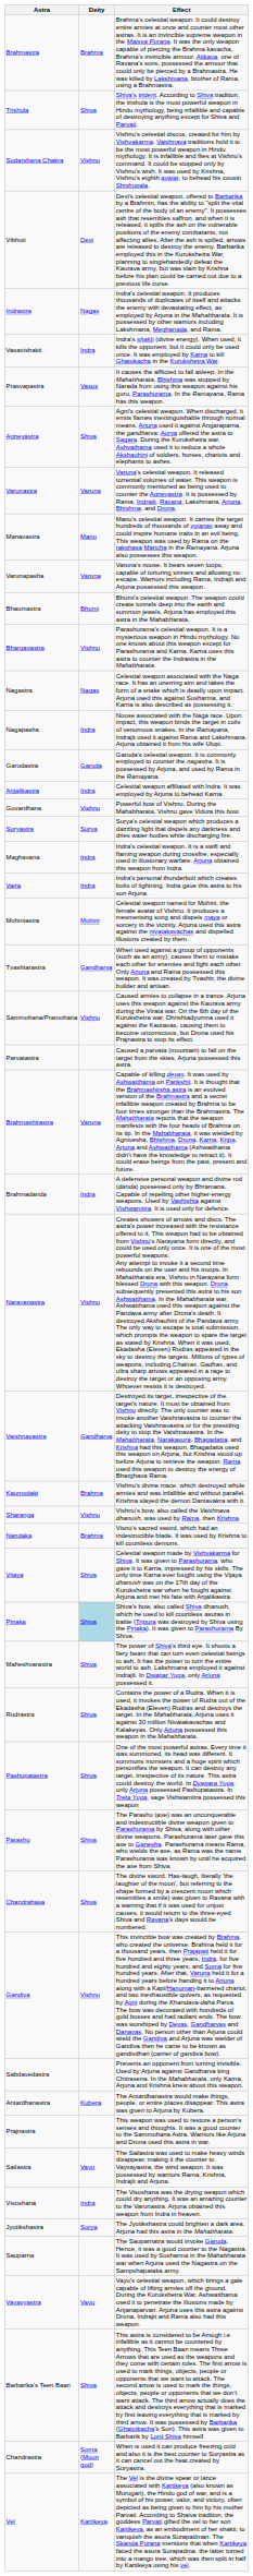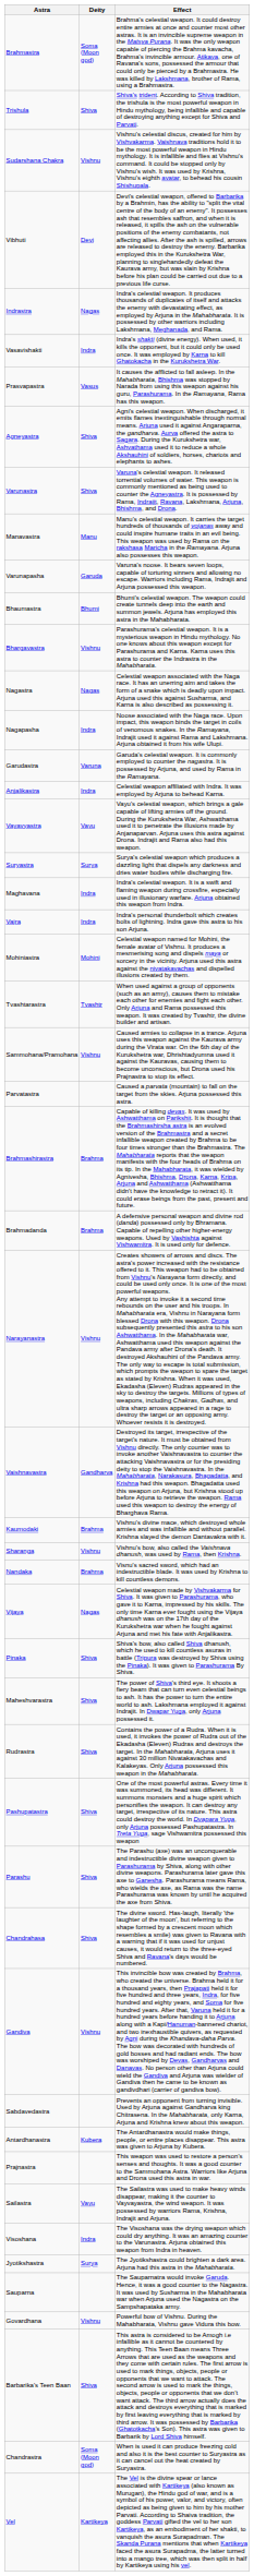Brahmastra | Deity: Brahma -> Soma (Moon god)
Varunastra | Deity: Varuna -> Shiva
Varunapasha | Deity: Varuna -> Garuda
Garudastra | Deity: Garuda -> Varuna
rows swapped: Vayavyastra <-> Govardhana
Tvashtarastra | Deity: Gandharva -> Tvashtr
Brahmashirastra | Deity: Varuna -> Brahma
Brahmadanda | Deity: Indra -> Brahma
Vijaya | Deity: Shiva -> Nagas
Pinaka | Deity: lightblue background -> no background
